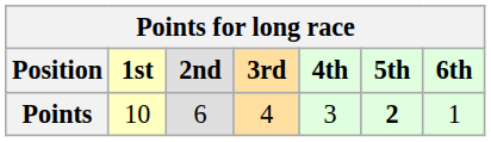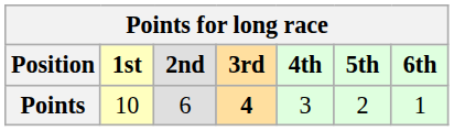Points | 3rd: normal -> bold
Points | 5th: bold -> normal
